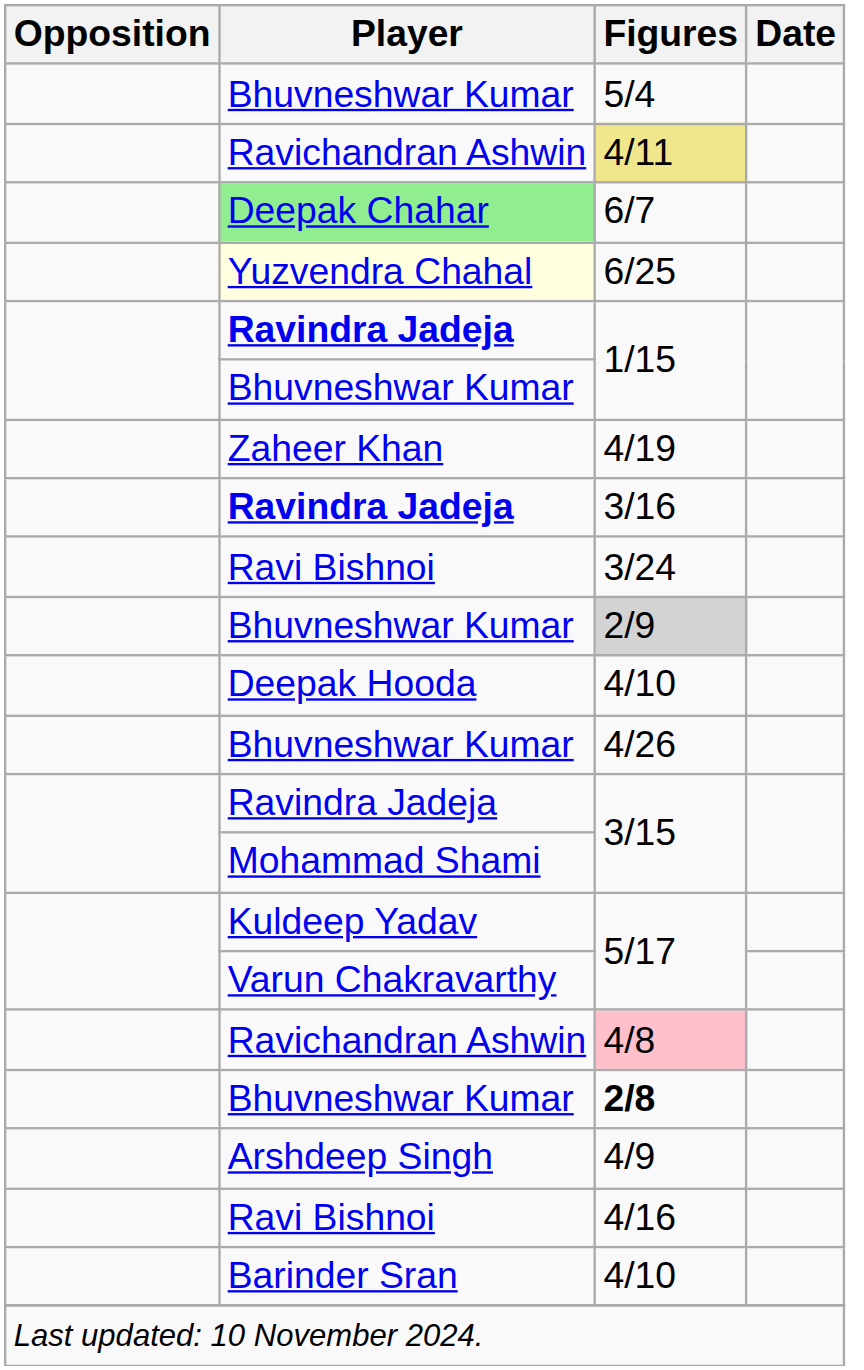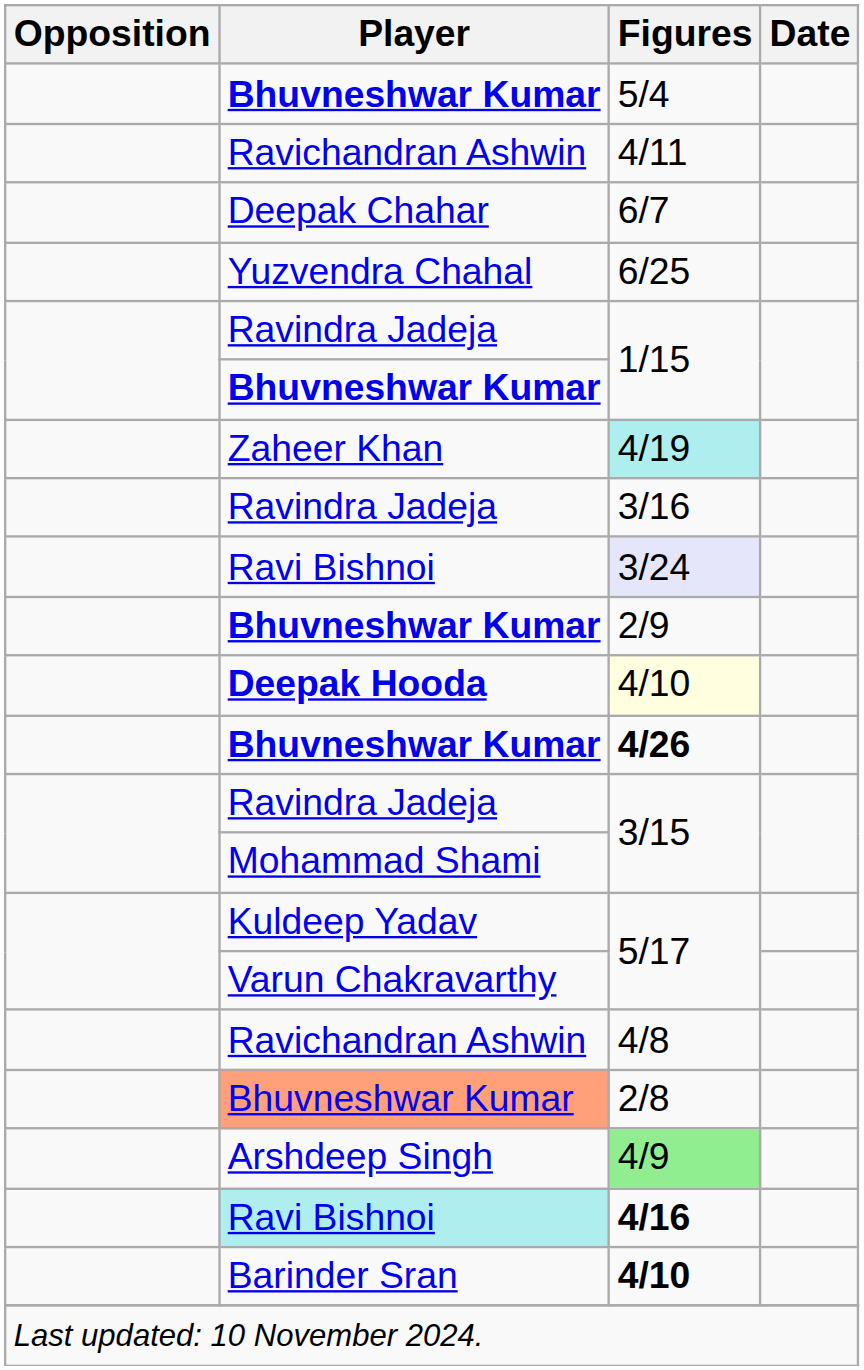5/4 | Player: normal -> bold
4/11 | Figures: khaki background -> no background
6/7 | Player: lightgreen background -> no background
6/25 | Player: lightyellow background -> no background
Ravindra Jadeja / 1/15 | Player: bold -> normal
Bhuvneshwar Kumar / 1/15 | Player: normal -> bold
4/19 | Figures: no background -> paleturquoise background
3/16 | Player: bold -> normal
3/24 | Figures: no background -> lavender background
2/9 | Player: normal -> bold
2/9 | Figures: lightgrey background -> no background
Deepak Hooda / 4/10 | Player: normal -> bold
Deepak Hooda / 4/10 | Figures: no background -> lightyellow background
4/26 | Player: normal -> bold
4/26 | Figures: normal -> bold
4/8 | Figures: pink background -> no background
2/8 | Player: no background -> lightsalmon background
2/8 | Figures: bold -> normal
4/9 | Figures: no background -> lightgreen background
4/16 | Player: no background -> paleturquoise background
4/16 | Figures: normal -> bold
Barinder Sran / 4/10 | Figures: normal -> bold
